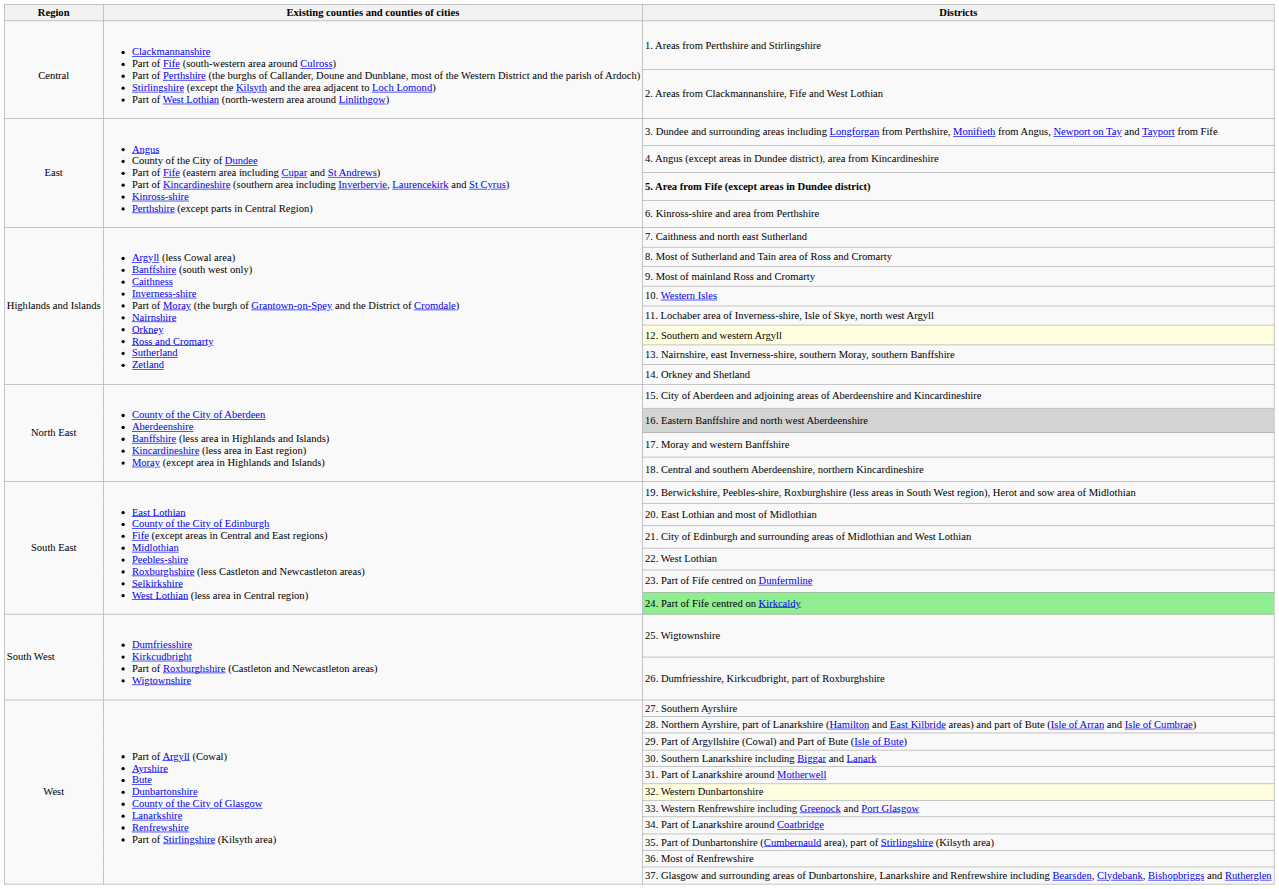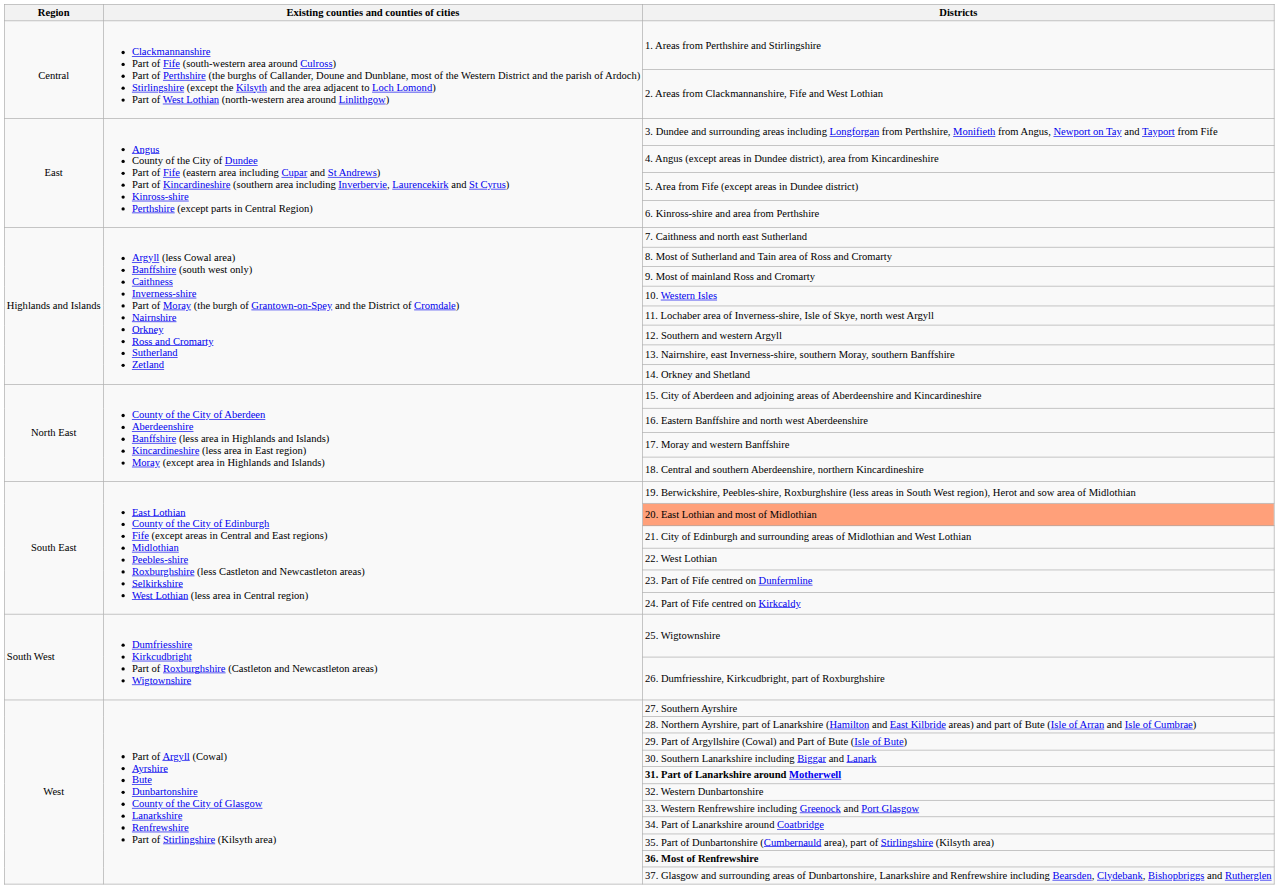5. Area from Fife (except areas in Dundee district) | Districts: bold -> normal
12. Southern and western Argyll | Districts: lightyellow background -> no background
16. Eastern Banffshire and north west Aberdeenshire | Districts: lightgrey background -> no background
20. East Lothian and most of Midlothian | Districts: no background -> lightsalmon background
24. Part of Fife centred on Kirkcaldy | Districts: lightgreen background -> no background
31. Part of Lanarkshire around Motherwell | Districts: normal -> bold
32. Western Dunbartonshire | Districts: lightyellow background -> no background
36. Most of Renfrewshire | Districts: normal -> bold
